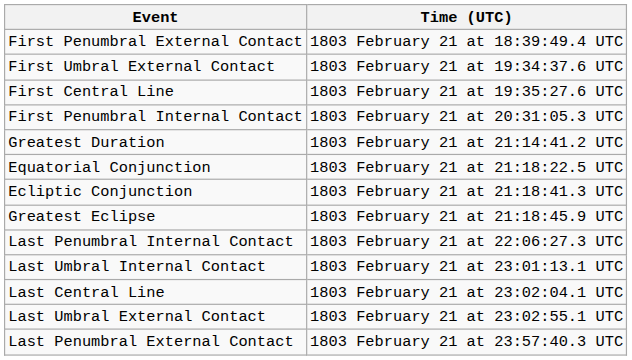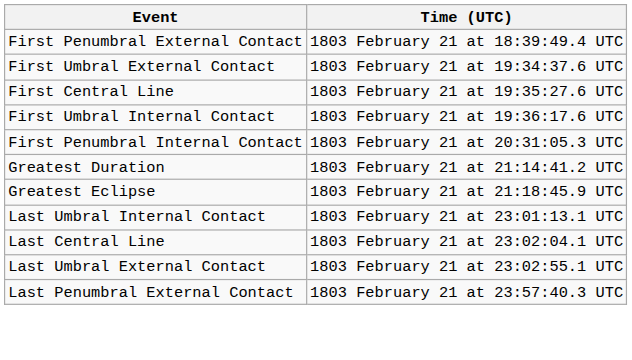+ row: First Umbral Internal Contact | 1803 February 21 at 19:36:17.6 UTC
- row: Equatorial Conjunction | 1803 February 21 at 21:18:22.5 UTC
- row: Ecliptic Conjunction | 1803 February 21 at 21:18:41.3 UTC
- row: Last Penumbral Internal Contact | 1803 February 21 at 22:06:27.3 UTC
